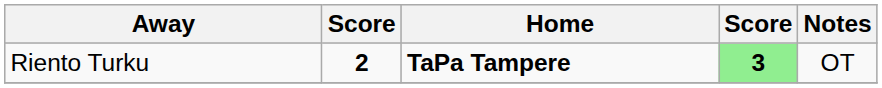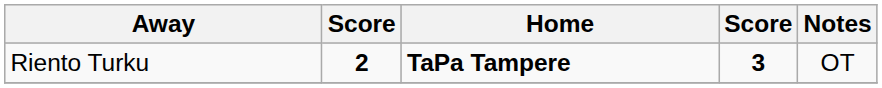Riento Turku | column 4: lightgreen background -> no background
